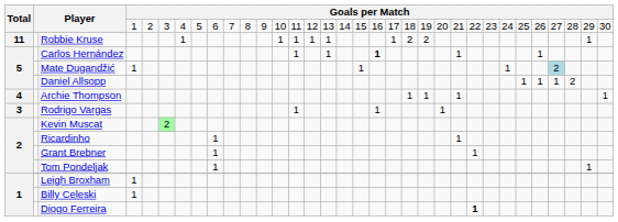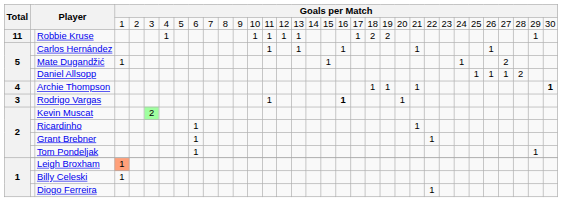Carlos Hernández | column 19: bold -> normal
Mate Dugandžić | column 30: lightblue background -> no background
Archie Thompson | column 33: normal -> bold
Rodrigo Vargas | column 19: normal -> bold
Leigh Broxham | column 4: no background -> lightsalmon background
Diogo Ferreira | column 25: bold -> normal
